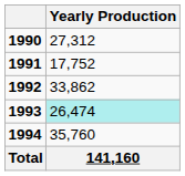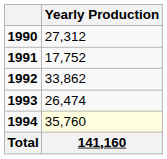1993 | Yearly Production: paleturquoise background -> no background
1994 | Yearly Production: no background -> lightyellow background
